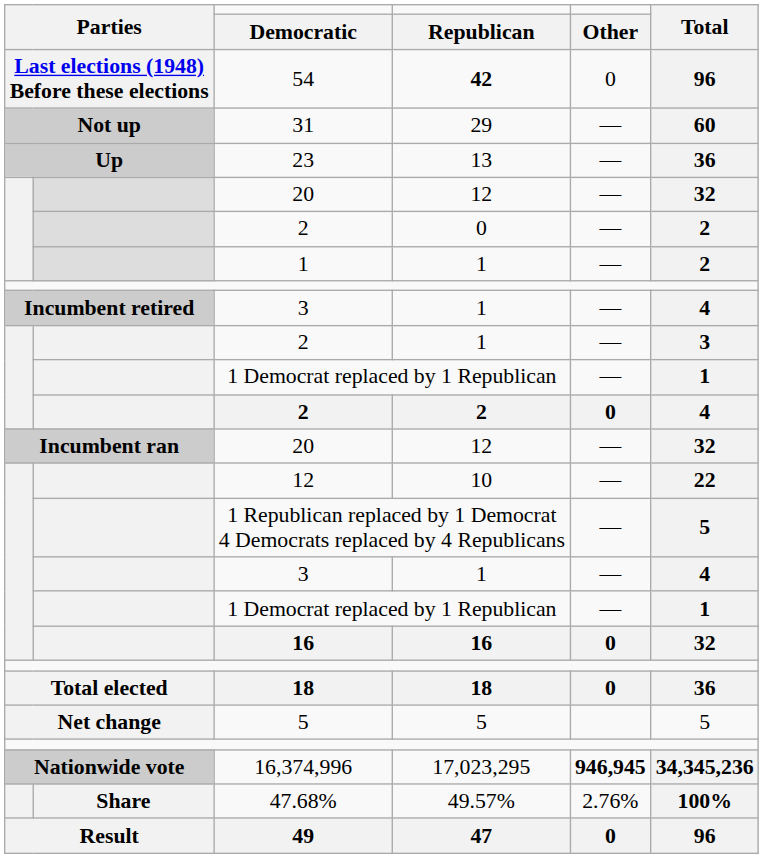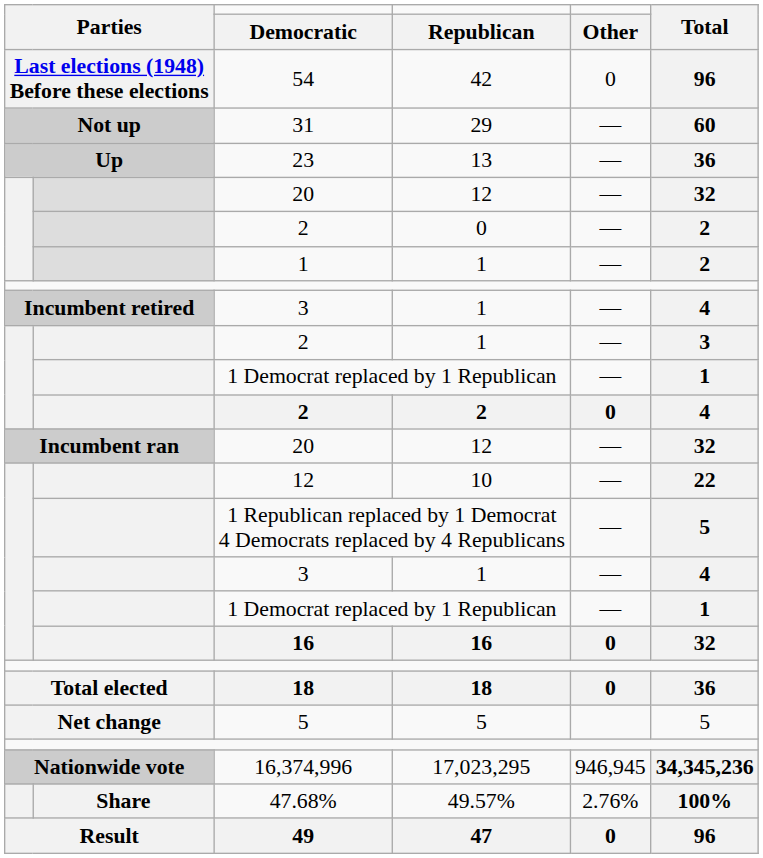54 | Republican: bold -> normal
16,374,996 | Other: bold -> normal
